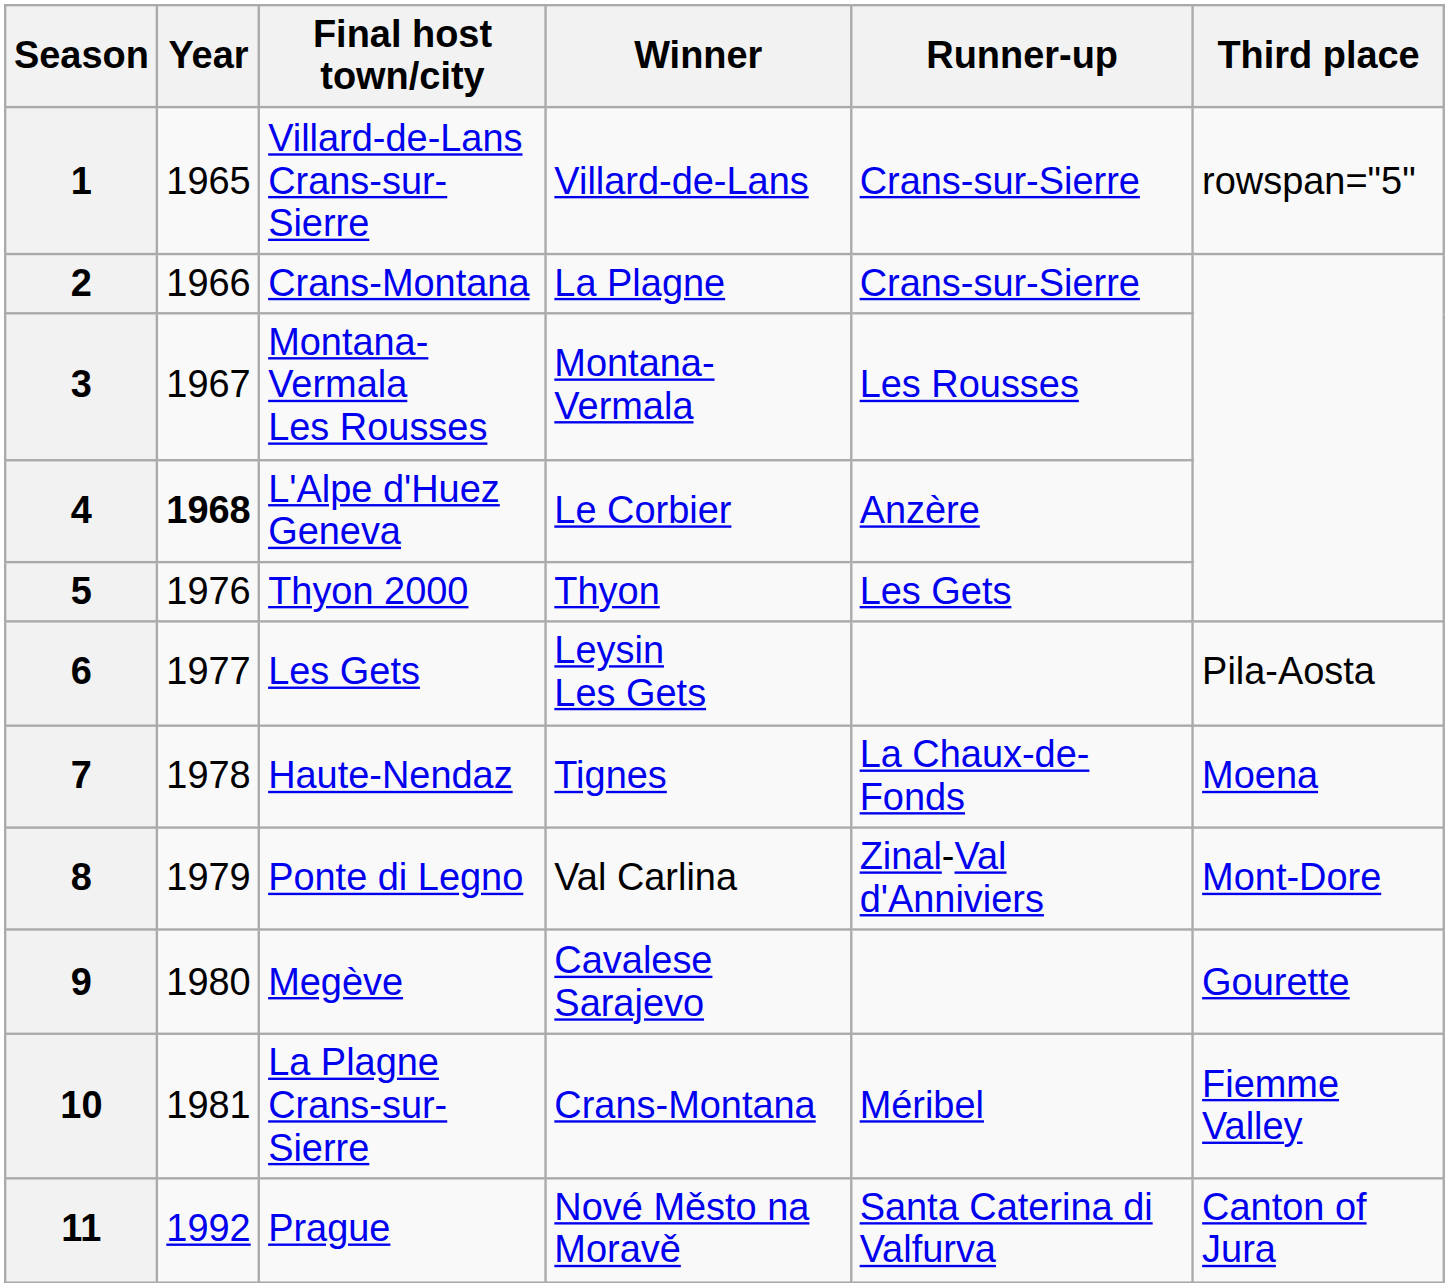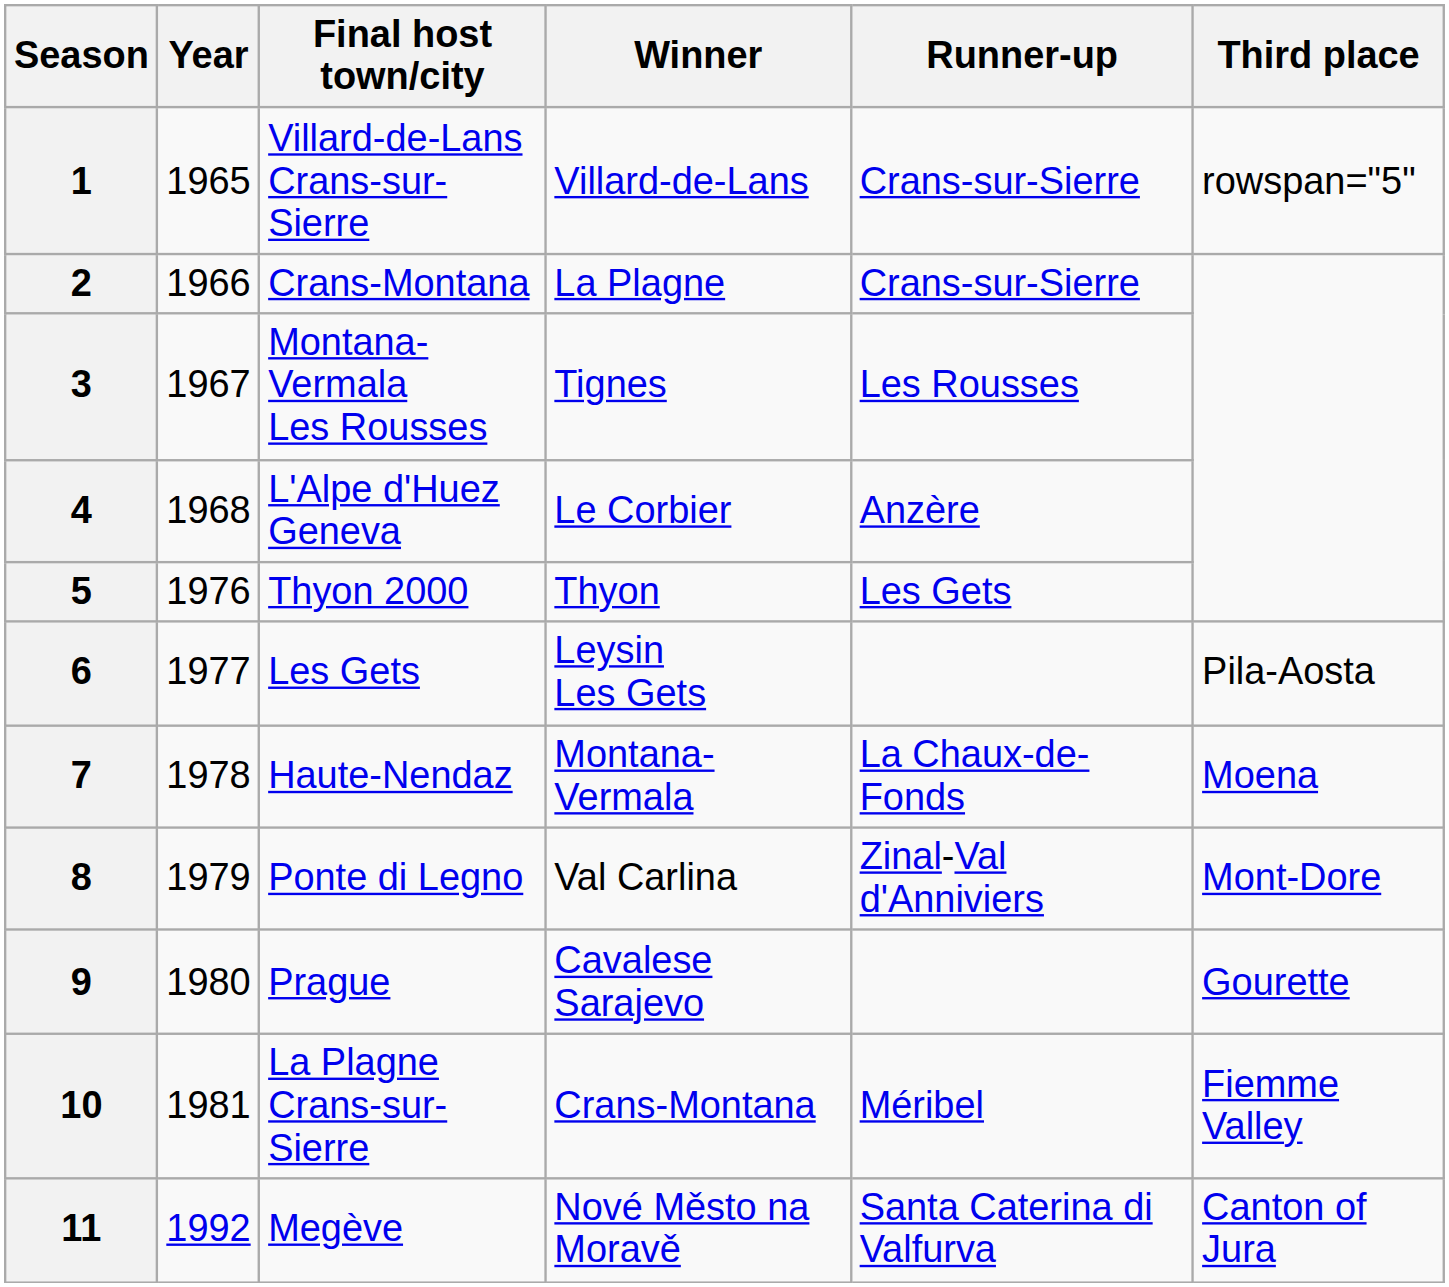3 | Winner: Montana-Vermala -> Tignes
4 | Year: bold -> normal
7 | Winner: Tignes -> Montana-Vermala
9 | Final host town/city: Megève -> Prague
11 | Final host town/city: Prague -> Megève
